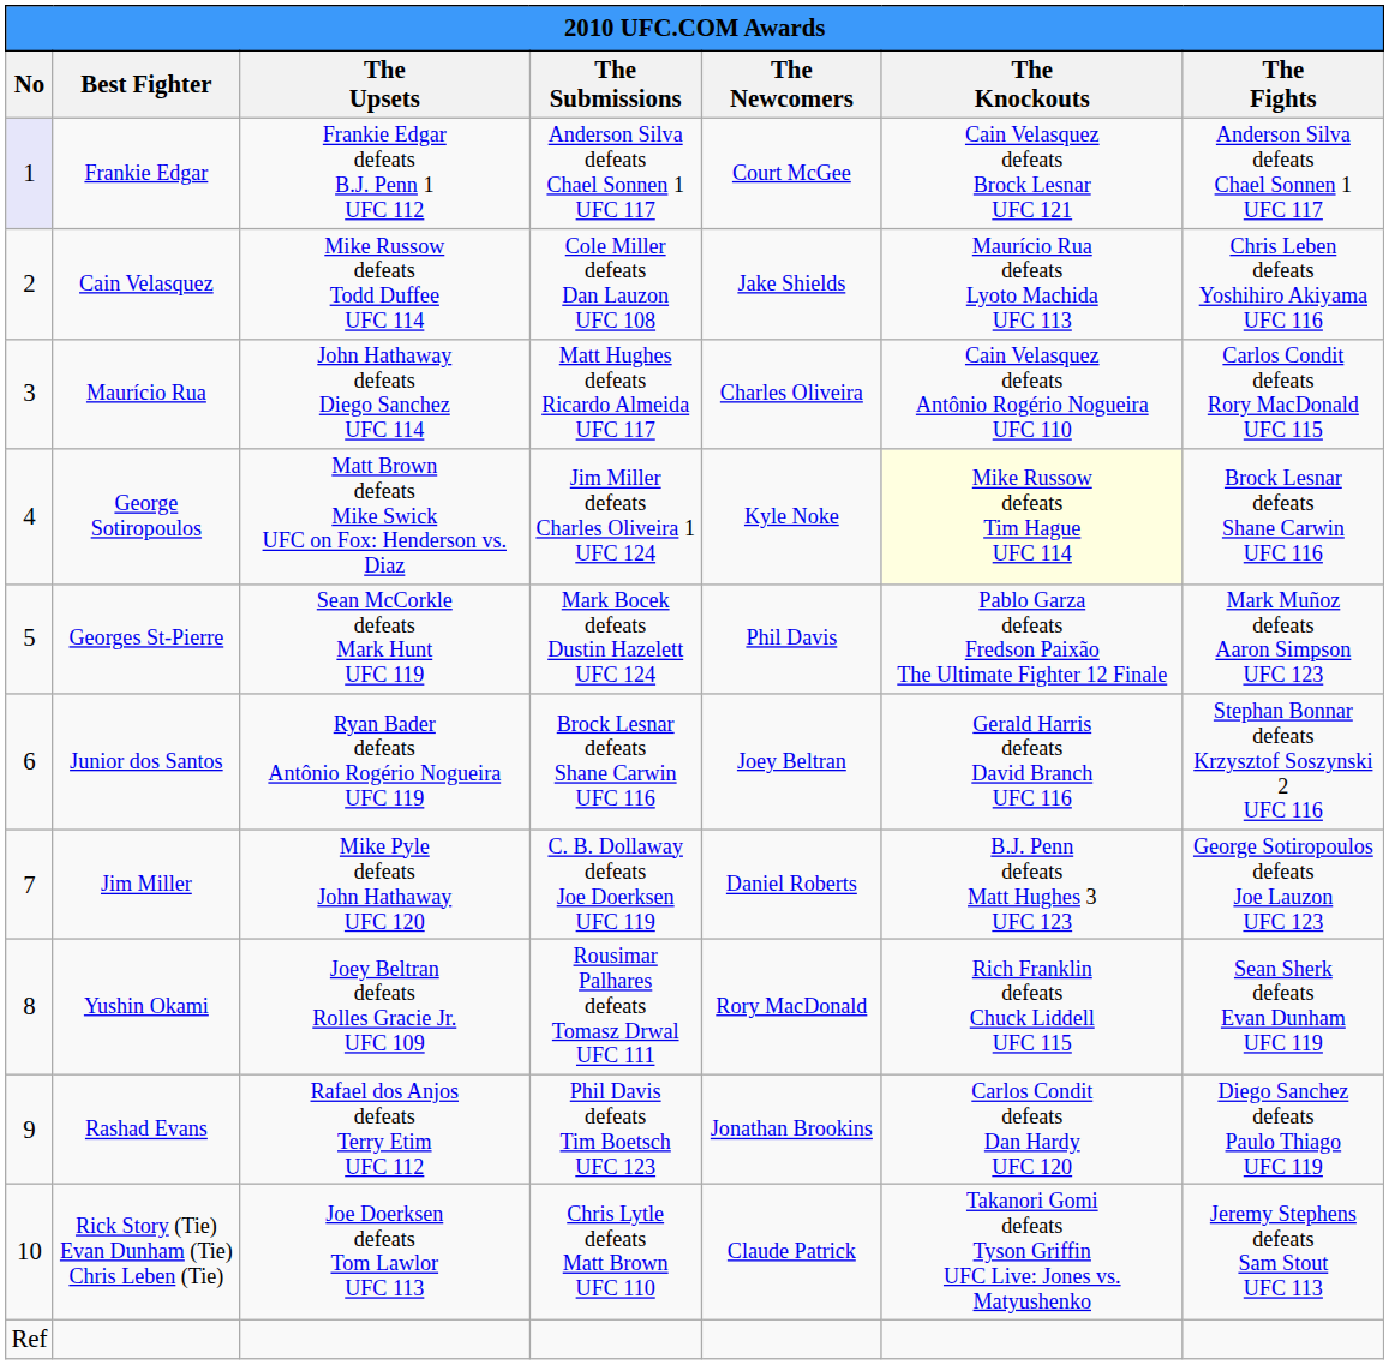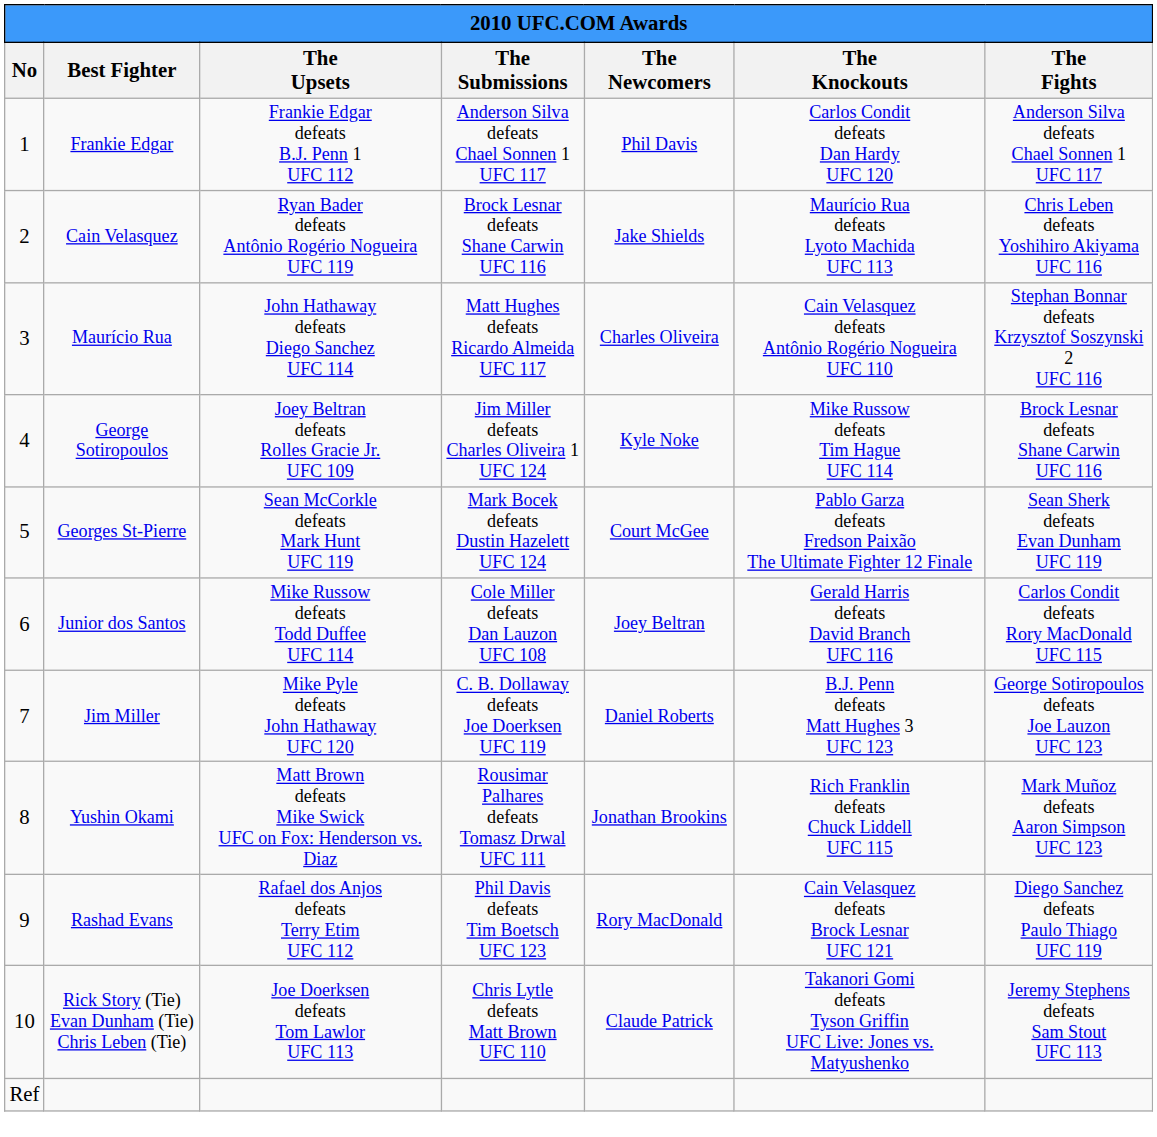Frankie Edgar | No: lavender background -> no background
Frankie Edgar | The Newcomers: Court McGee -> Phil Davis
Frankie Edgar | The Knockouts: Cain Velasquez defeats Brock Lesnar UFC 121 -> Carlos Condit defeats Dan Hardy UFC 120
Cain Velasquez | The Upsets: Mike Russow defeats Todd Duffee UFC 114 -> Ryan Bader defeats Antônio Rogério Nogueira UFC 119
Cain Velasquez | The Submissions: Cole Miller defeats Dan Lauzon UFC 108 -> Brock Lesnar defeats Shane Carwin UFC 116
Maurício Rua | The Fights: Carlos Condit defeats Rory MacDonald UFC 115 -> Stephan Bonnar defeats Krzysztof Soszynski 2 UFC 116
George Sotiropoulos | The Upsets: Matt Brown defeats Mike Swick UFC on Fox: Henderson vs. Diaz -> Joey Beltran defeats Rolles Gracie Jr. UFC 109
George Sotiropoulos | The Knockouts: lightyellow background -> no background
Georges St-Pierre | The Newcomers: Phil Davis -> Court McGee
Georges St-Pierre | The Fights: Mark Muñoz defeats Aaron Simpson UFC 123 -> Sean Sherk defeats Evan Dunham UFC 119
Junior dos Santos | The Upsets: Ryan Bader defeats Antônio Rogério Nogueira UFC 119 -> Mike Russow defeats Todd Duffee UFC 114
Junior dos Santos | The Submissions: Brock Lesnar defeats Shane Carwin UFC 116 -> Cole Miller defeats Dan Lauzon UFC 108
Junior dos Santos | The Fights: Stephan Bonnar defeats Krzysztof Soszynski 2 UFC 116 -> Carlos Condit defeats Rory MacDonald UFC 115
Yushin Okami | The Upsets: Joey Beltran defeats Rolles Gracie Jr. UFC 109 -> Matt Brown defeats Mike Swick UFC on Fox: Henderson vs. Diaz
Yushin Okami | The Newcomers: Rory MacDonald -> Jonathan Brookins
Yushin Okami | The Fights: Sean Sherk defeats Evan Dunham UFC 119 -> Mark Muñoz defeats Aaron Simpson UFC 123
Rashad Evans | The Newcomers: Jonathan Brookins -> Rory MacDonald
Rashad Evans | The Knockouts: Carlos Condit defeats Dan Hardy UFC 120 -> Cain Velasquez defeats Brock Lesnar UFC 121
